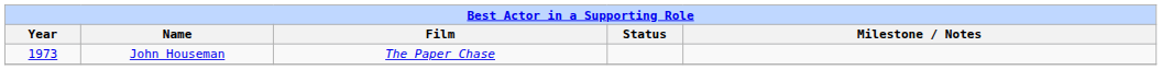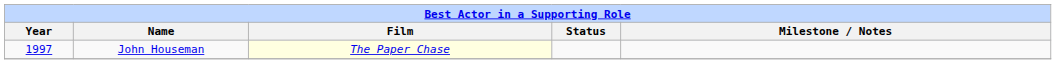John Houseman | Year: 1973 -> 1997
John Houseman | Film: no background -> lightyellow background
